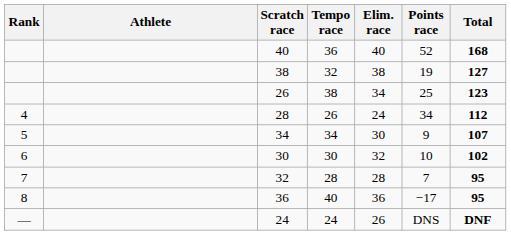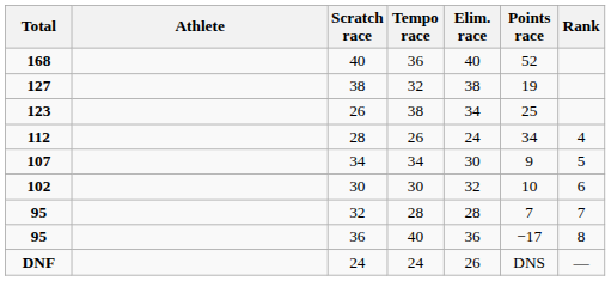columns swapped: Rank <-> Total
